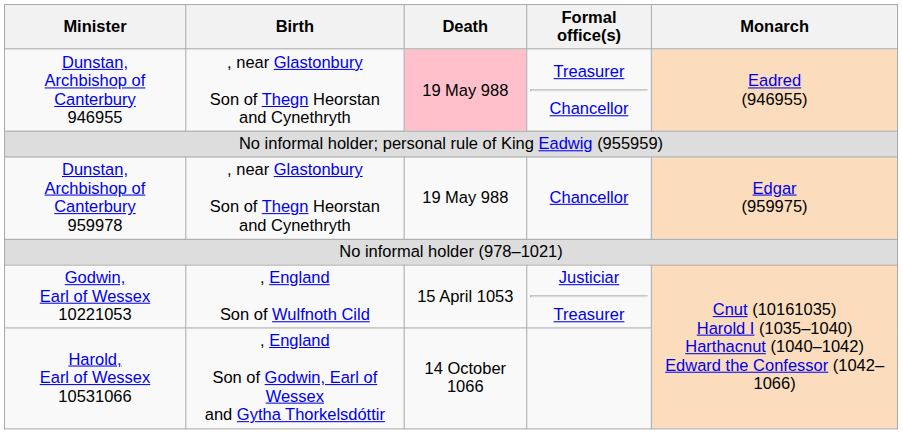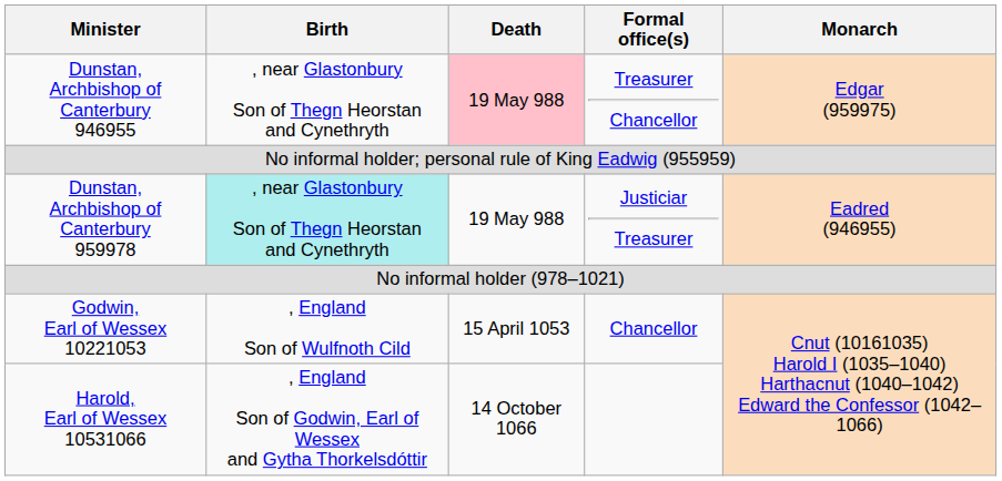Dunstan, Archbishop of Canterbury 946955 | Monarch: Eadred (946955) -> Edgar (959975)
Dunstan, Archbishop of Canterbury 959978 | Birth: no background -> paleturquoise background
Dunstan, Archbishop of Canterbury 959978 | Formal office(s): Chancellor -> Justiciar Treasurer
Dunstan, Archbishop of Canterbury 959978 | Monarch: Edgar (959975) -> Eadred (946955)
Godwin, Earl of Wessex 10221053 | Formal office(s): Justiciar Treasurer -> Chancellor
